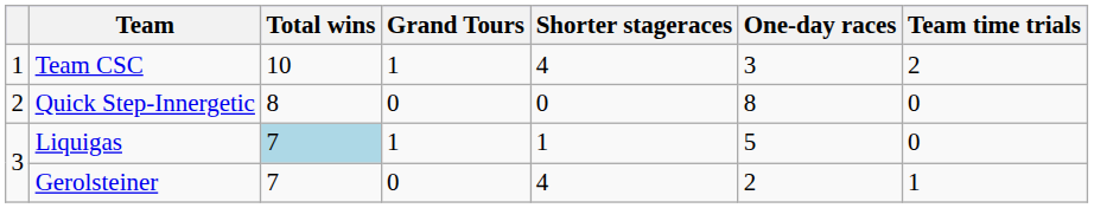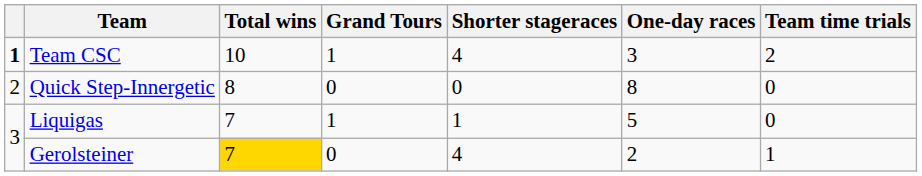Team CSC | column 1: normal -> bold
Liquigas | Total wins: lightblue background -> no background
Gerolsteiner | Total wins: no background -> gold background
